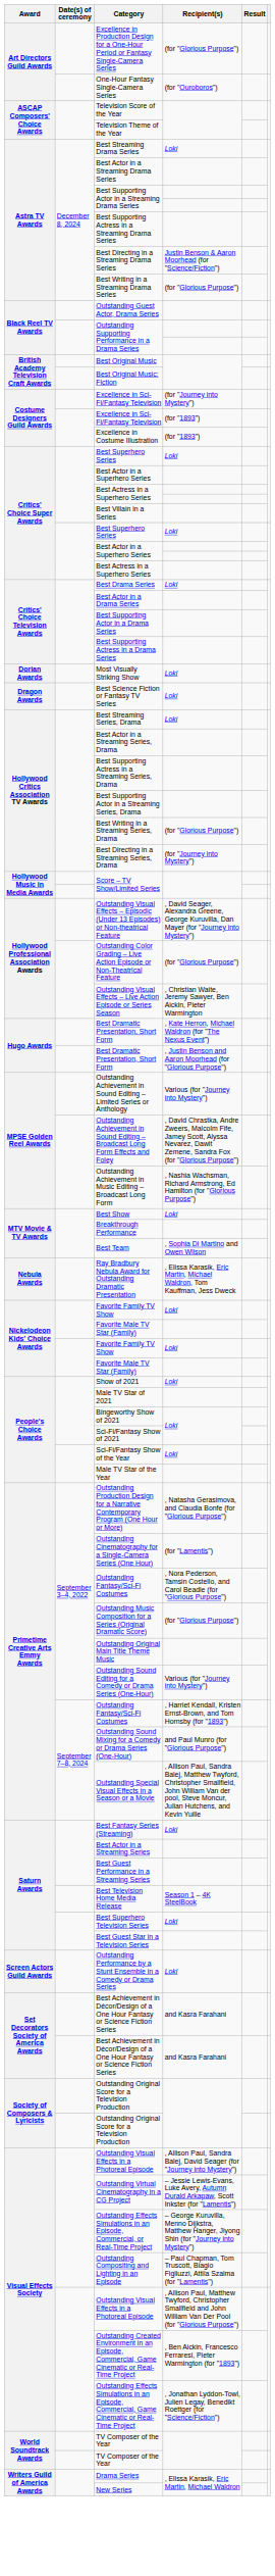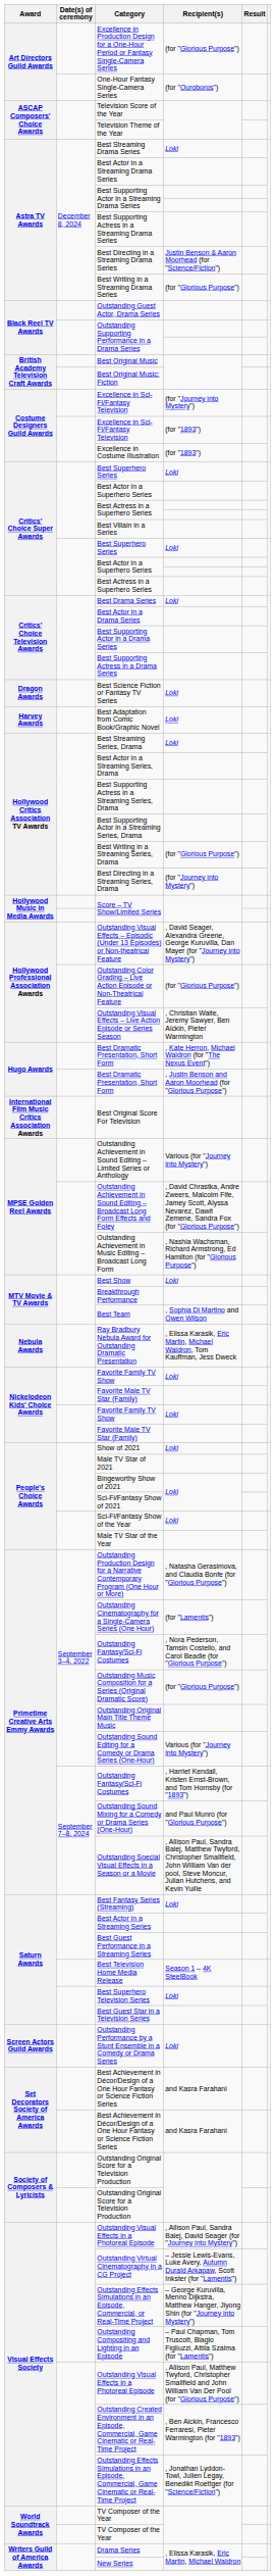- row: Dorian Awards | Most Visually Striking Show | Loki
+ row: Harvey Awards | Best Adaptation from Comic Book/Graphic Novel | Loki
+ row: International Film Music Critics Association Awards | Best Original Score For Television
